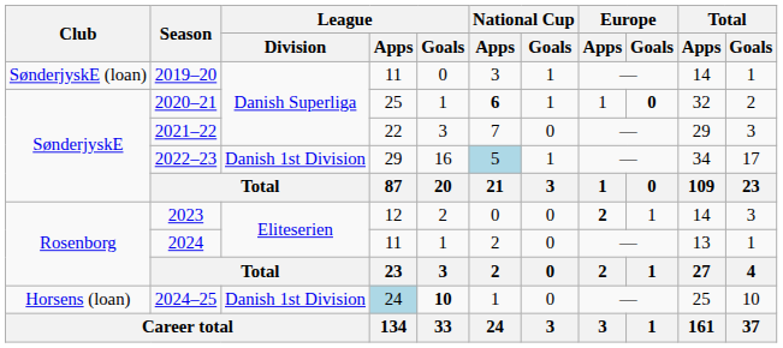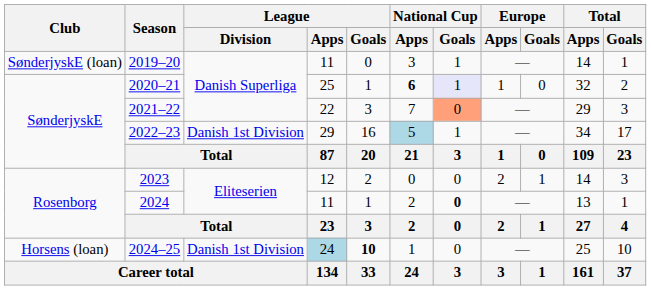2020–21 | National Cup / Goals: no background -> lavender background
2020–21 | Europe / Goals: bold -> normal
2021–22 | National Cup / Goals: no background -> lightsalmon background
2023 | Europe / Apps: bold -> normal
2024 | National Cup / Goals: normal -> bold
